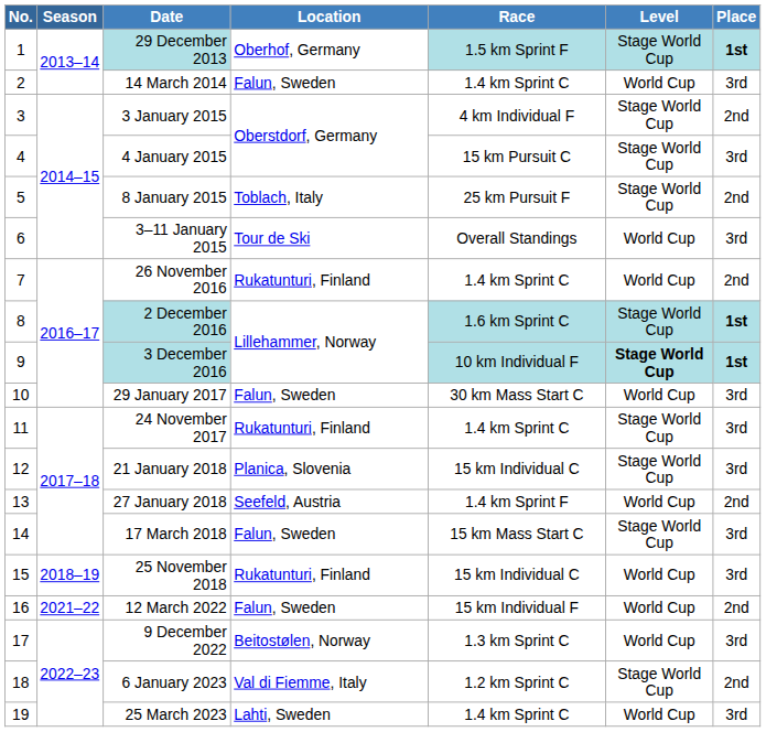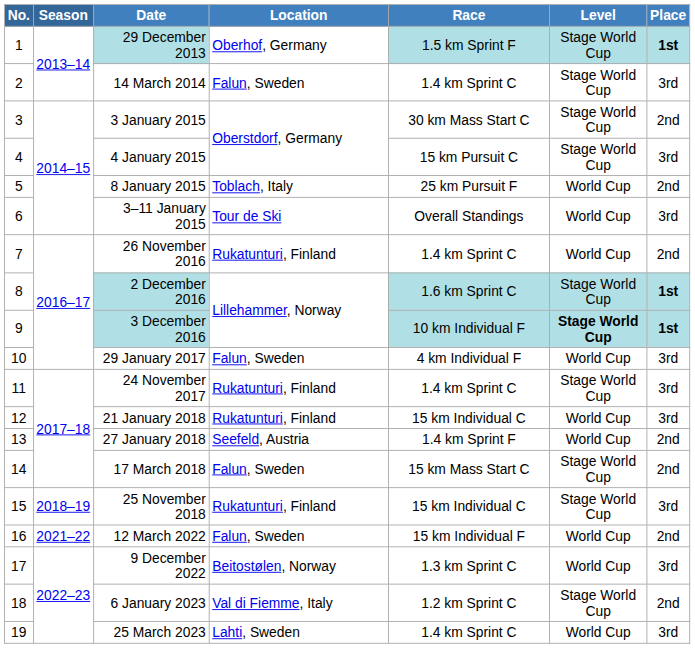14 March 2014 | Level: World Cup -> Stage World Cup
3 January 2015 | Race: 4 km Individual F -> 30 km Mass Start C
8 January 2015 | Level: Stage World Cup -> World Cup
29 January 2017 | Race: 30 km Mass Start C -> 4 km Individual F
21 January 2018 | Location: Planica, Slovenia -> Rukatunturi, Finland
21 January 2018 | Level: Stage World Cup -> World Cup
17 March 2018 | Place: 3rd -> 2nd
25 November 2018 | Level: World Cup -> Stage World Cup
